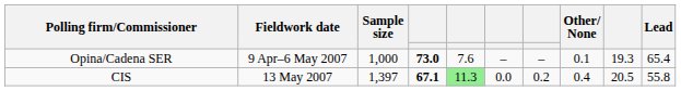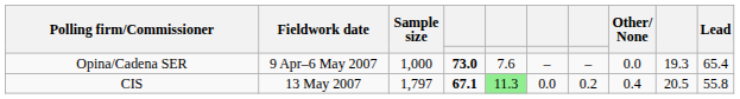Opina/Cadena SER | Other/ None: 0.1 -> 0.0
CIS | Sample size: 1,397 -> 1,797
